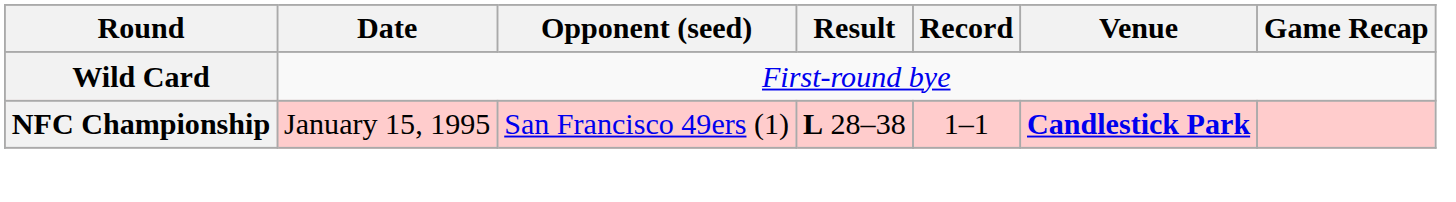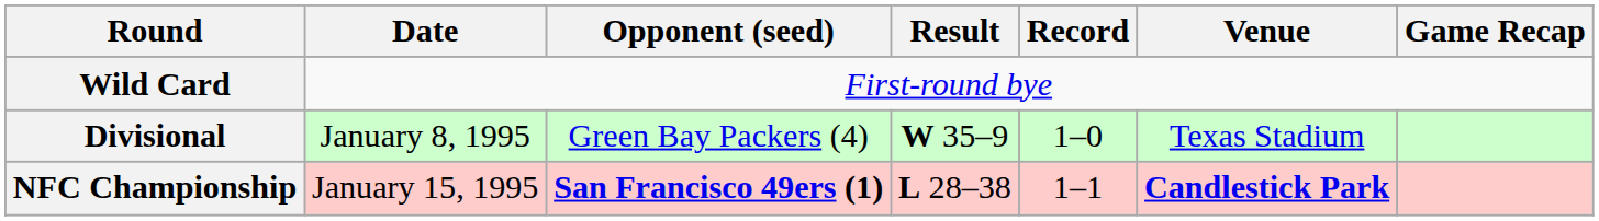+ row: Divisional | January 8, 1995 | Green Bay Packers (4) | W 35–9 | 1–0 | Texas Stadium
NFC Championship | Opponent (seed): normal -> bold
